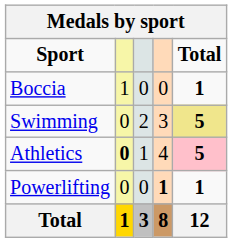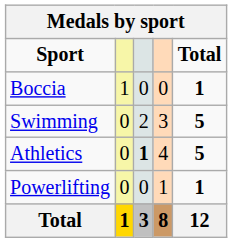Swimming | Total: khaki background -> no background
Athletics | column 2: bold -> normal
Athletics | column 3: normal -> bold
Athletics | Total: pink background -> no background
Powerlifting | column 4: bold -> normal
